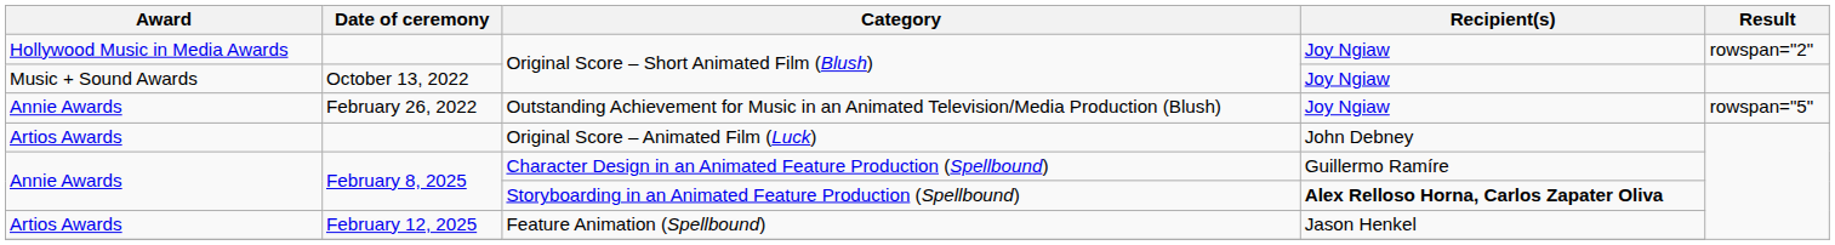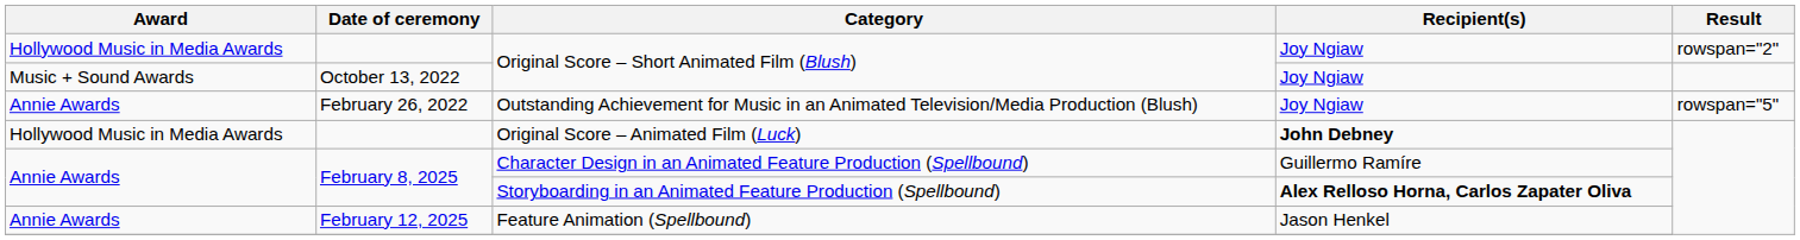Original Score – Animated Film (Luck) | Award: Artios Awards -> Hollywood Music in Media Awards
Original Score – Animated Film (Luck) | Recipient(s): normal -> bold
Feature Animation (Spellbound) | Award: Artios Awards -> Annie Awards
